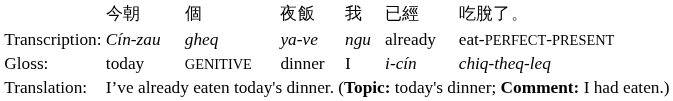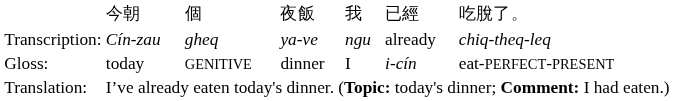Transcription: | column 7: eat-PERFECT-PRESENT -> chiq-theq-leq
Gloss: | column 7: chiq-theq-leq -> eat-PERFECT-PRESENT
